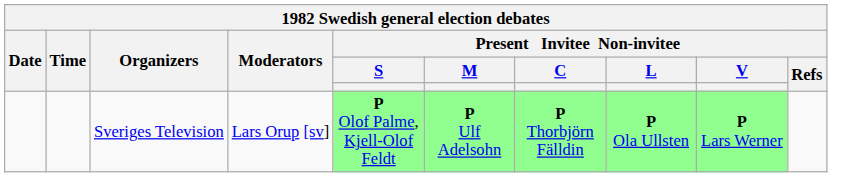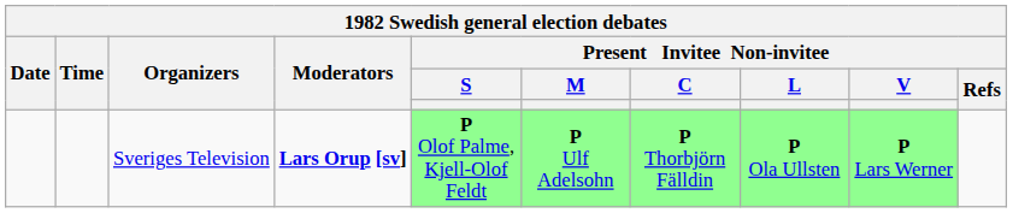Sveriges Television | Moderators: normal -> bold
